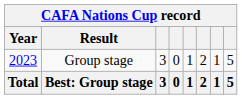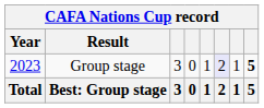Group stage | column 6: no background -> lavender background
Group stage | column 8: normal -> bold
